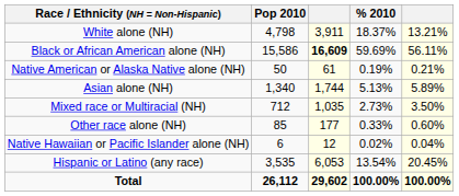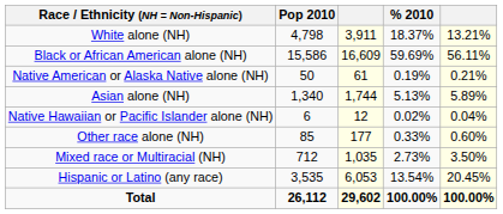Black or African American alone (NH) | column 3: bold -> normal
rows swapped: Native Hawaiian or Pacific Islander alone (NH) <-> Mixed race or Multiracial (NH)
